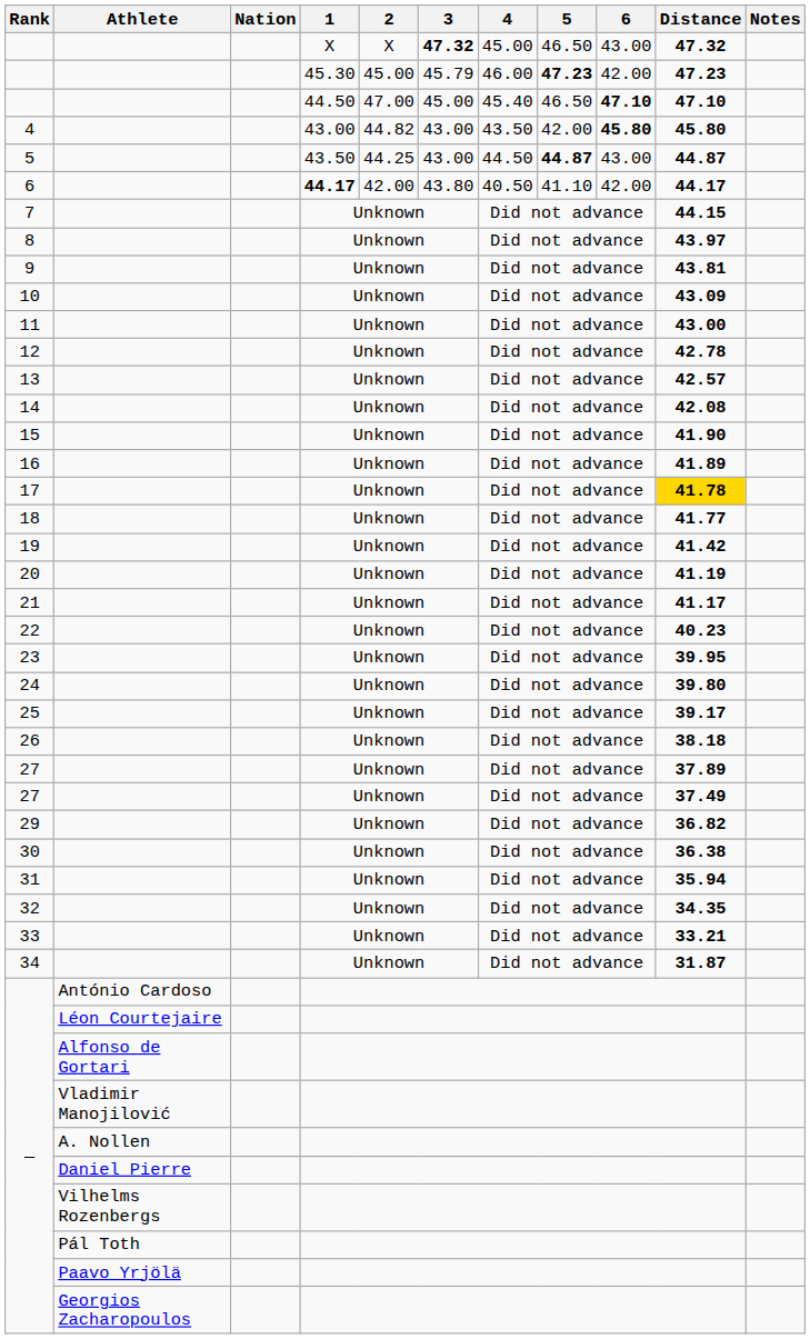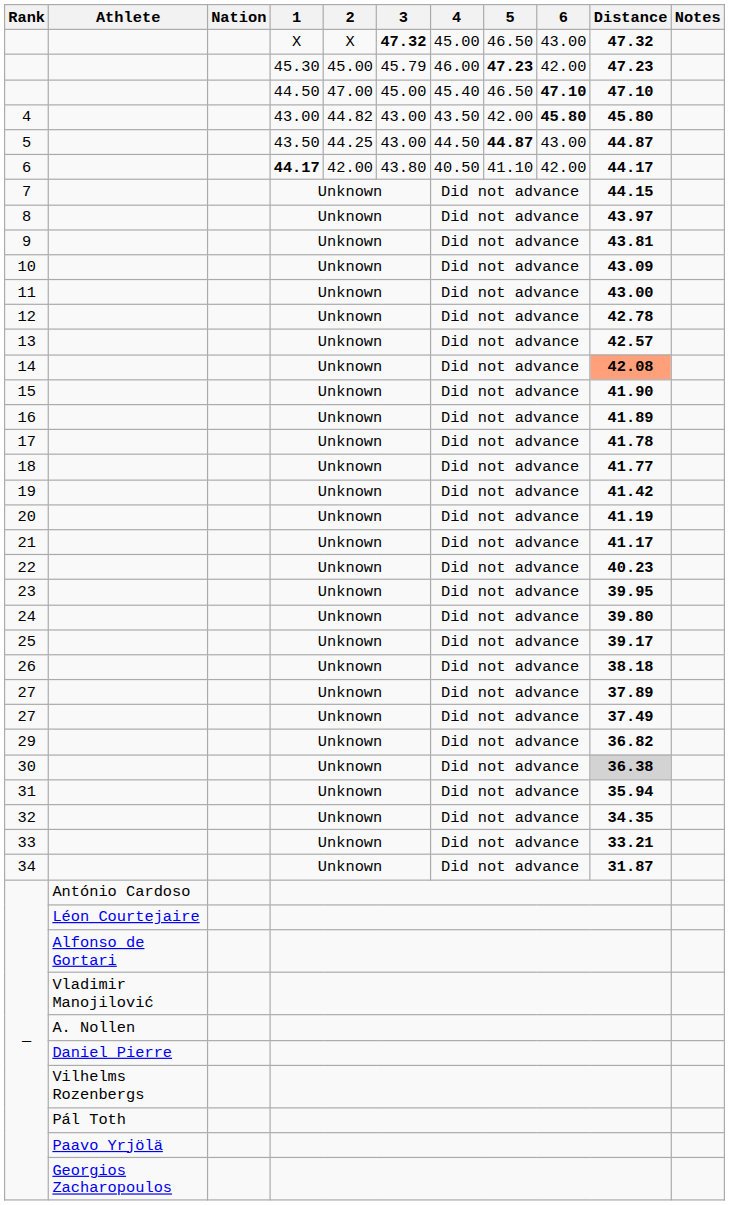14 | Distance: no background -> lightsalmon background
17 | Distance: gold background -> no background
30 | Distance: no background -> lightgrey background
